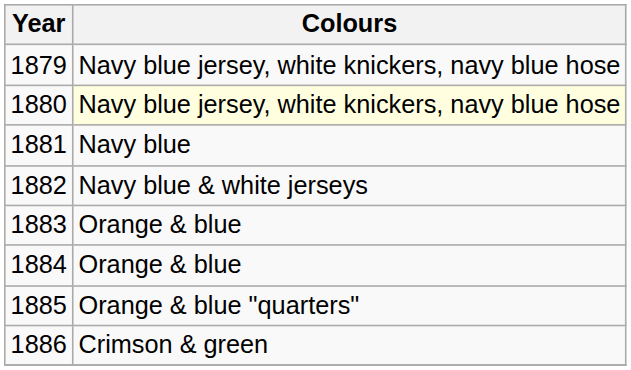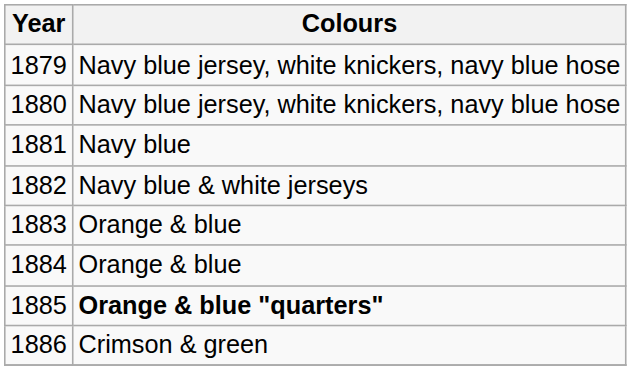1880 | Colours: lightyellow background -> no background
1885 | Colours: normal -> bold
